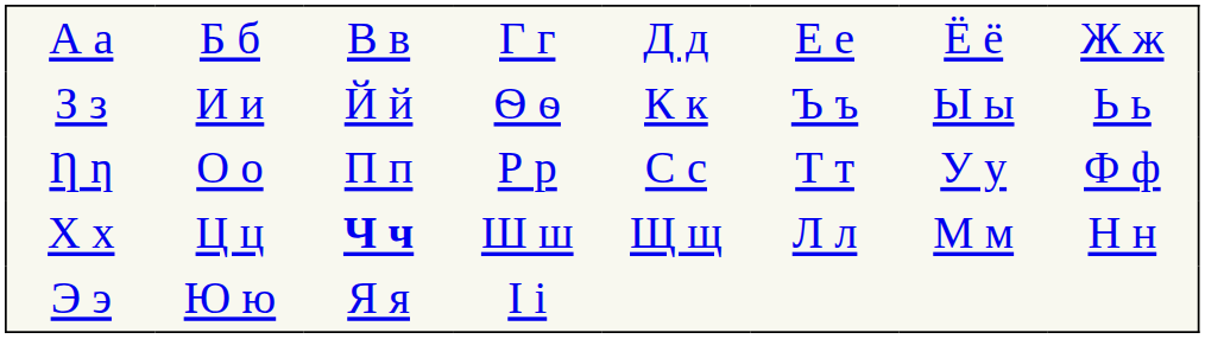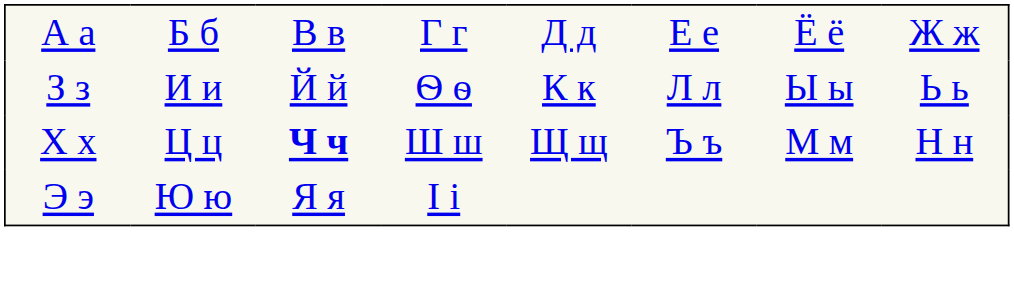З з | column 6: Ъ ъ -> Л л
- row: Ƞ ƞ | О о | П п | Р р | С с | Т т | У у | Ф ф
Х х | column 6: Л л -> Ъ ъ
